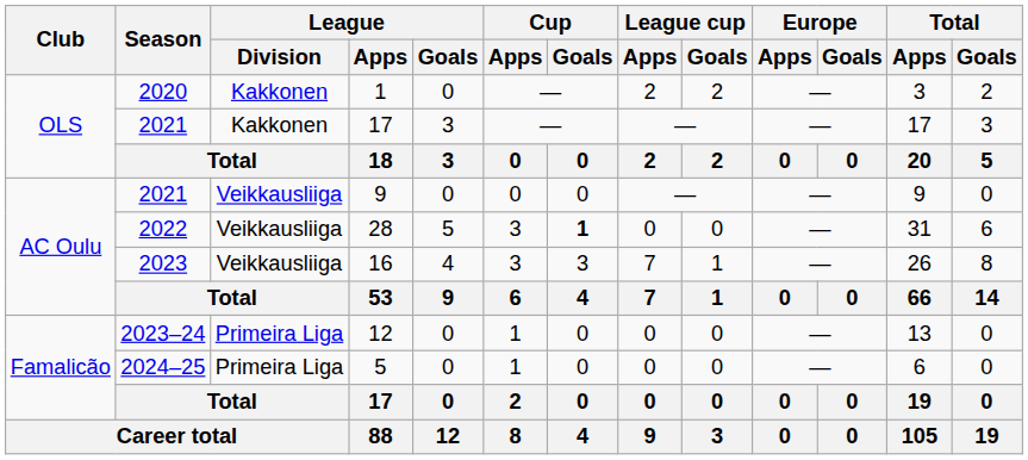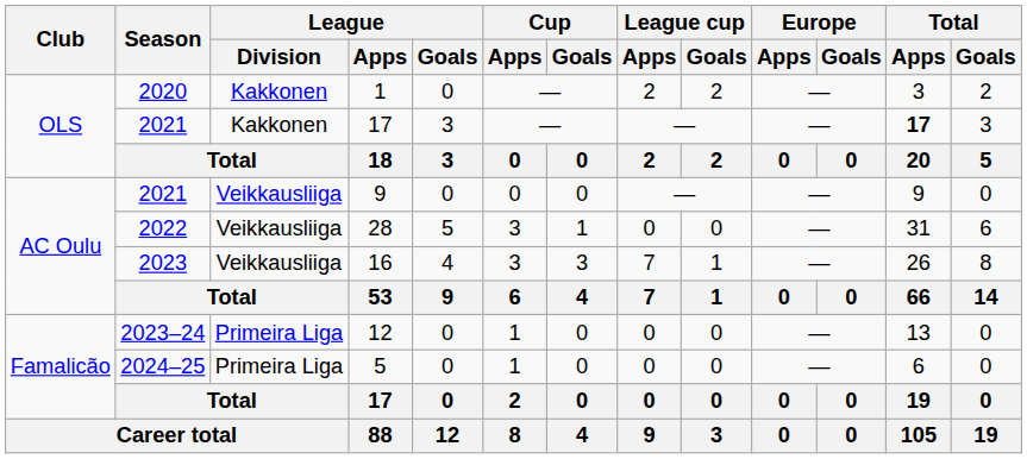2021 / 17 | Total / Apps: normal -> bold
28 | Cup / Goals: bold -> normal
